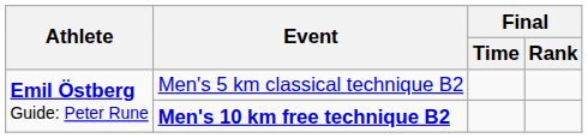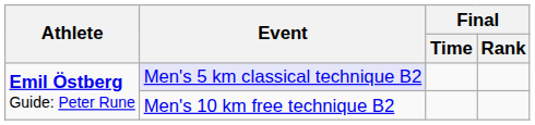Men's 5 km classical technique B2 | Event: no background -> lavender background
Men's 10 km free technique B2 | Event: bold -> normal
